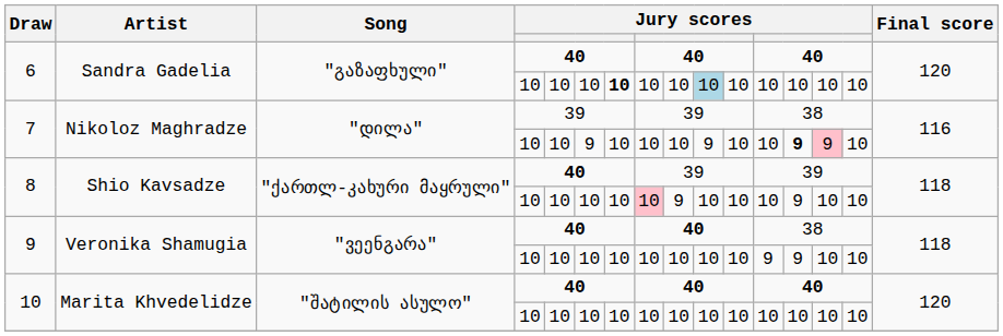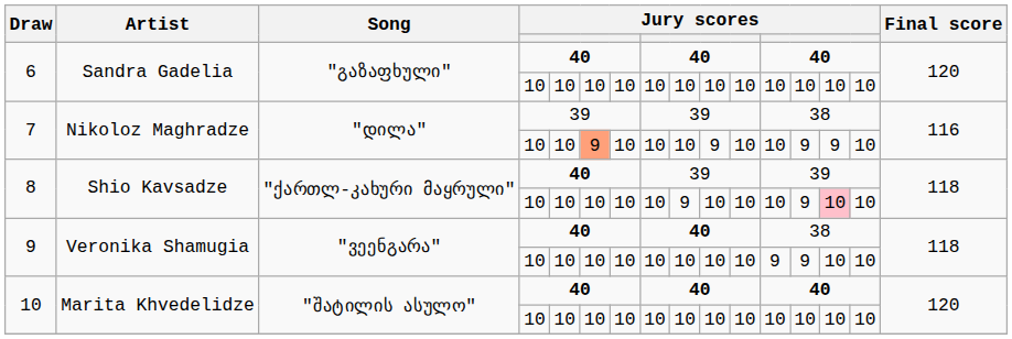6 / 10 | column 7: bold -> normal
6 / 10 | column 10: lightblue background -> no background
7 / 10 | column 6: no background -> lightsalmon background
7 / 10 | column 13: bold -> normal
7 / 10 | column 14: pink background -> no background
8 / 10 | column 8: pink background -> no background
8 / 10 | column 14: no background -> pink background
